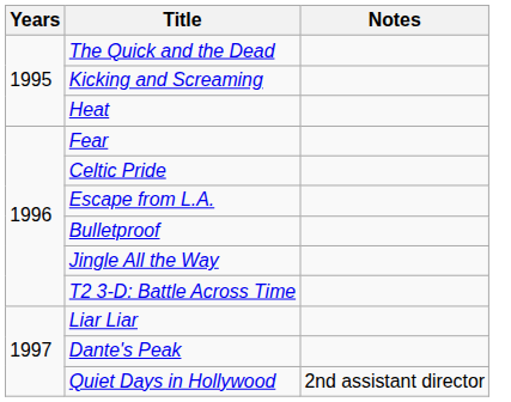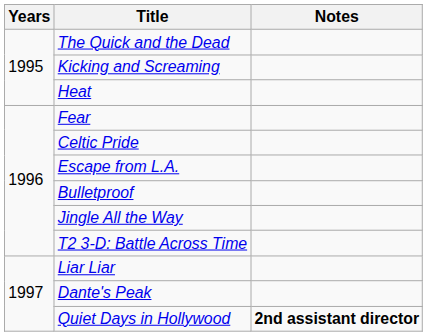Quiet Days in Hollywood | Notes: normal -> bold
